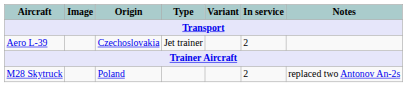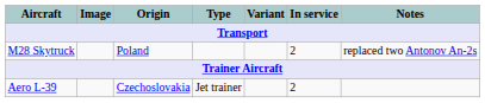rows swapped: M28 Skytruck <-> Aero L-39
